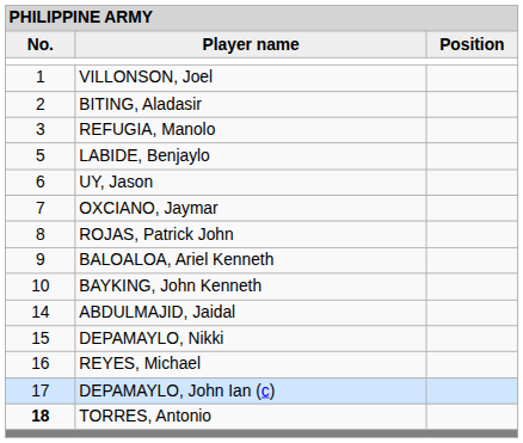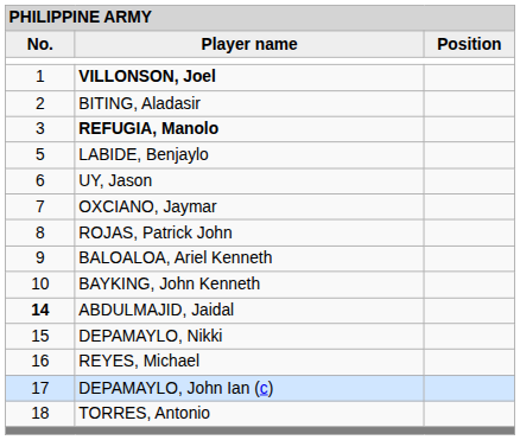VILLONSON, Joel | column 2: normal -> bold
REFUGIA, Manolo | column 2: normal -> bold
ABDULMAJID, Jaidal | column 1: normal -> bold
TORRES, Antonio | column 1: bold -> normal
